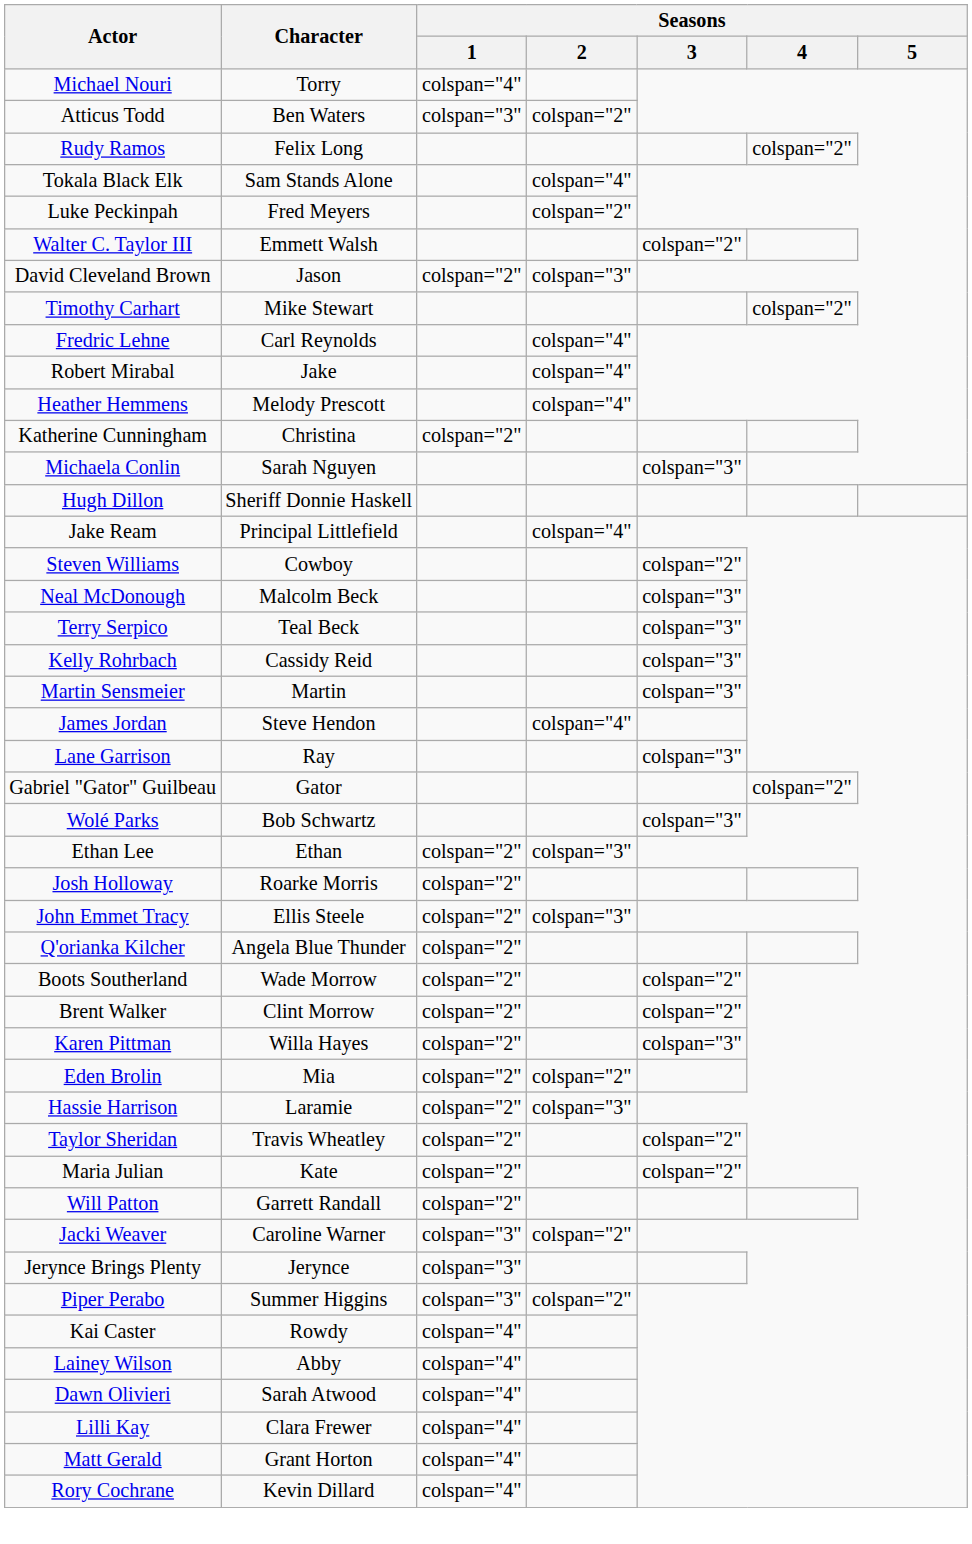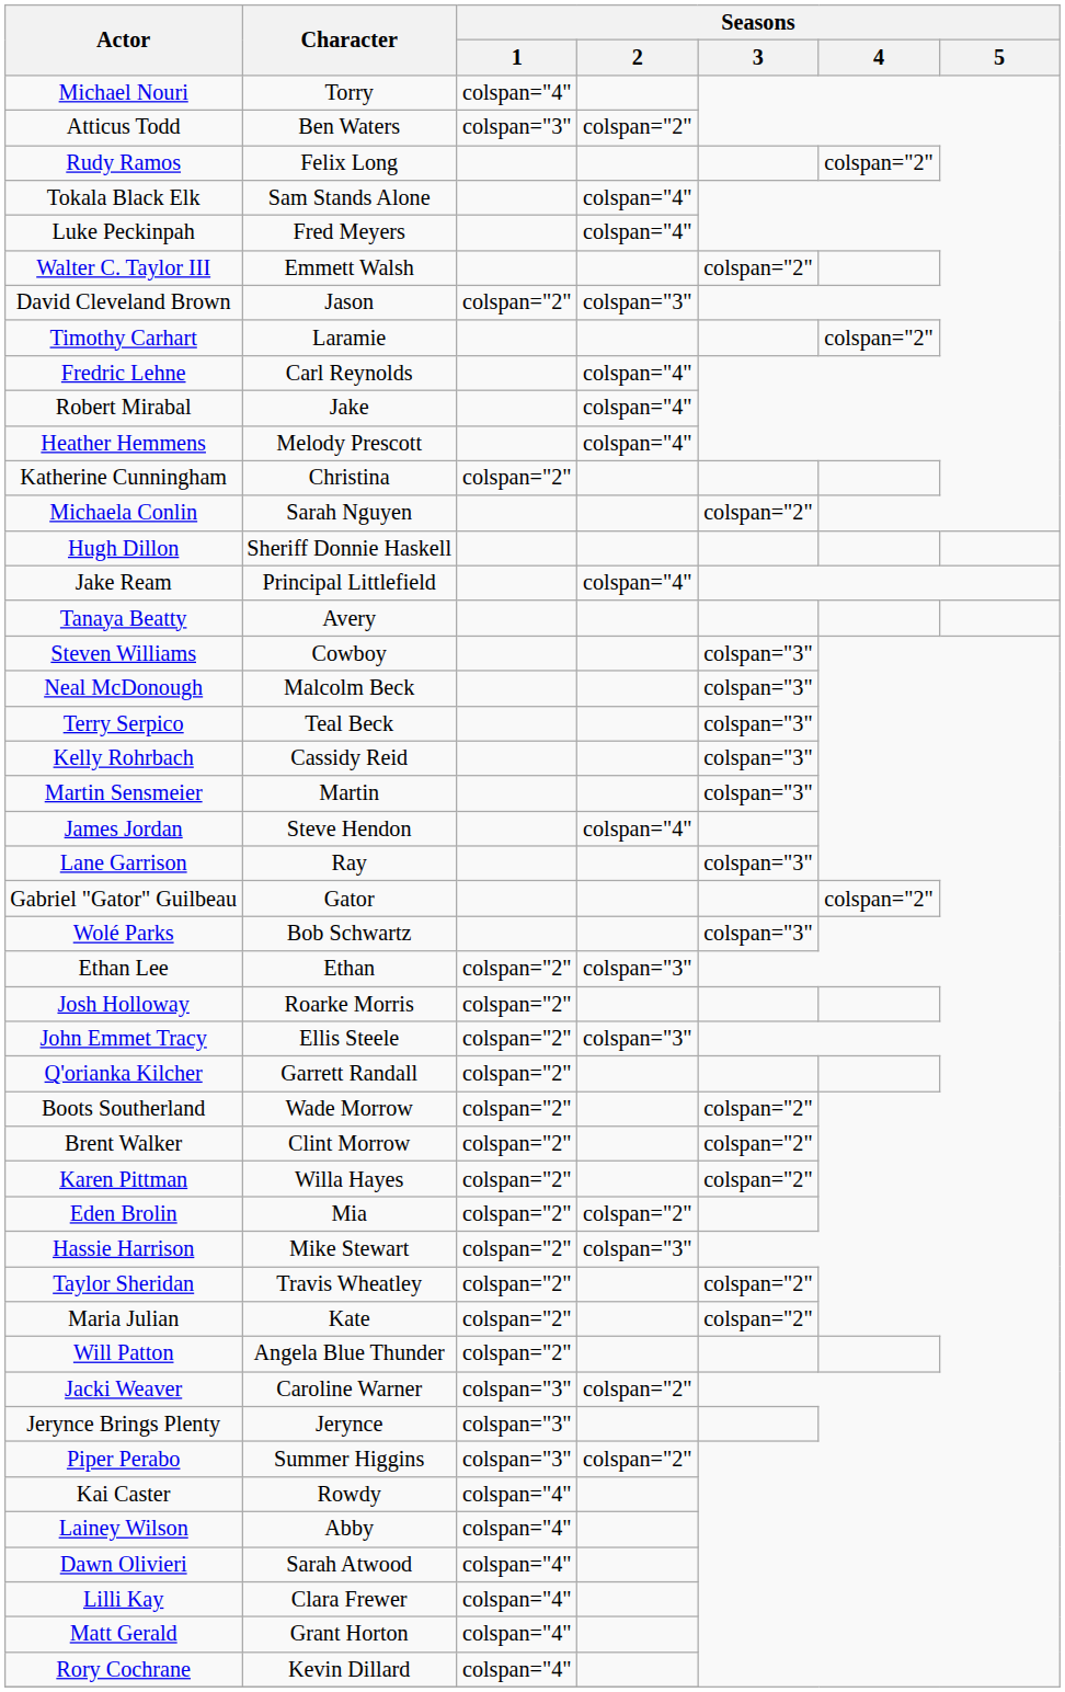Luke Peckinpah | Seasons / 2: colspan="2" -> colspan="4"
Timothy Carhart | Character: Mike Stewart -> Laramie
Michaela Conlin | Seasons / 3: colspan="3" -> colspan="2"
+ row: Tanaya Beatty | Avery
Steven Williams | Seasons / 3: colspan="2" -> colspan="3"
Q'orianka Kilcher | Character: Angela Blue Thunder -> Garrett Randall
Karen Pittman | Seasons / 3: colspan="3" -> colspan="2"
Hassie Harrison | Character: Laramie -> Mike Stewart
Will Patton | Character: Garrett Randall -> Angela Blue Thunder
